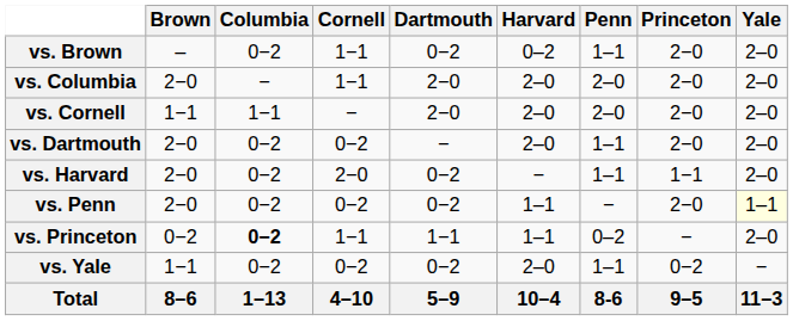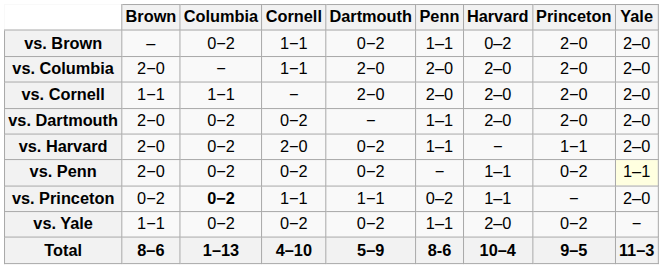columns swapped: Harvard <-> Penn
vs. Penn | Princeton: 2−0 -> 0−2
